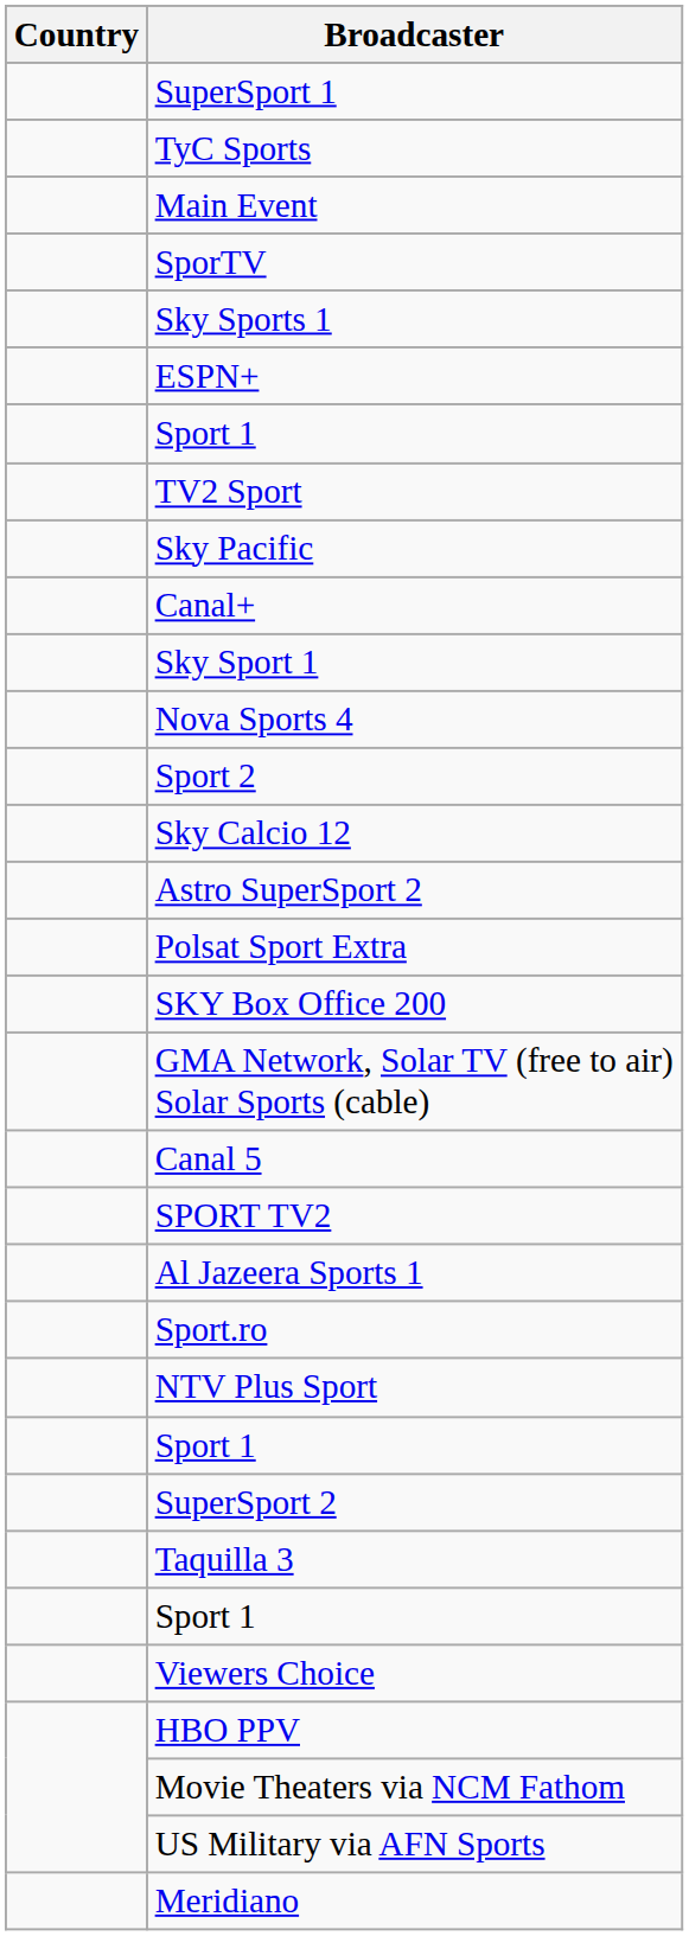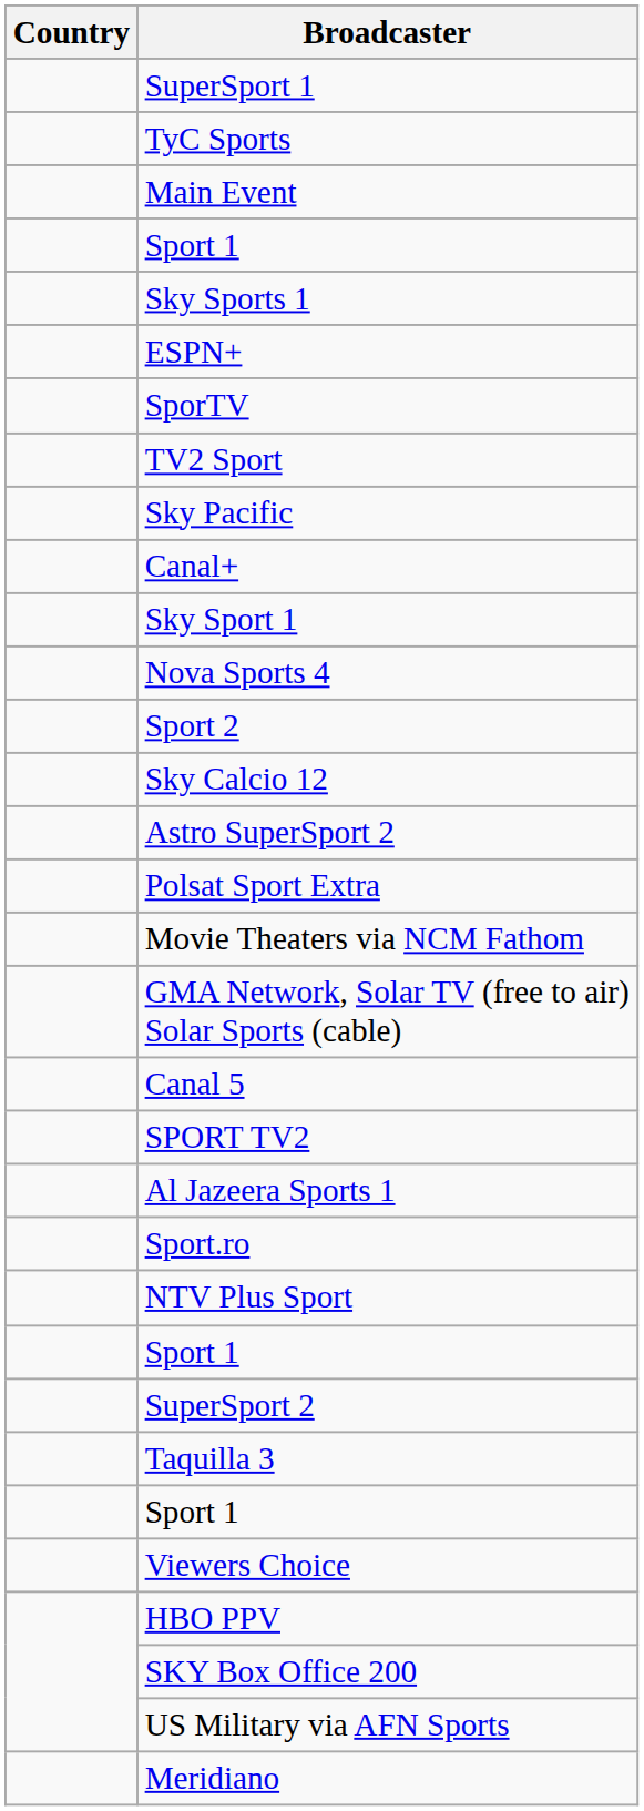row 5 | Broadcaster: SporTV -> Sport 1
row 8 | Broadcaster: Sport 1 -> SporTV
row 18 | Broadcaster: SKY Box Office 200 -> Movie Theaters via NCM Fathom
row 31 | Broadcaster: Movie Theaters via NCM Fathom -> SKY Box Office 200
